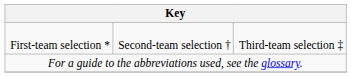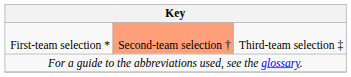First-team selection * | column 2: no background -> lightsalmon background
